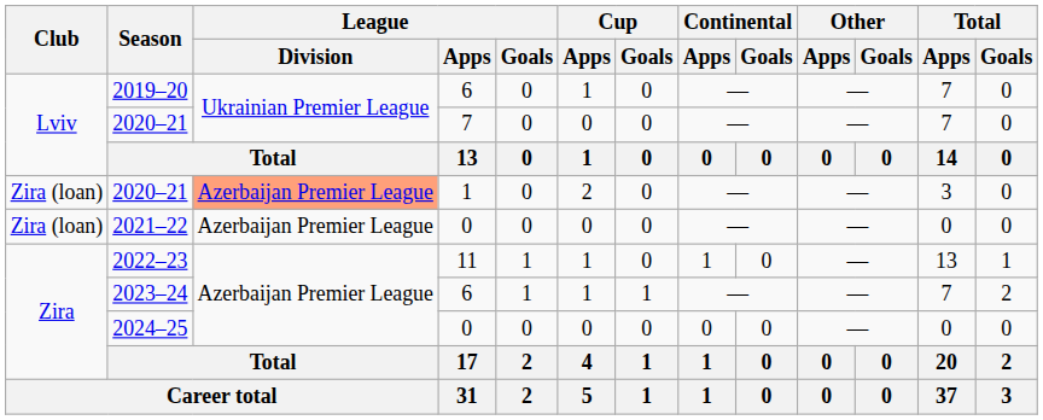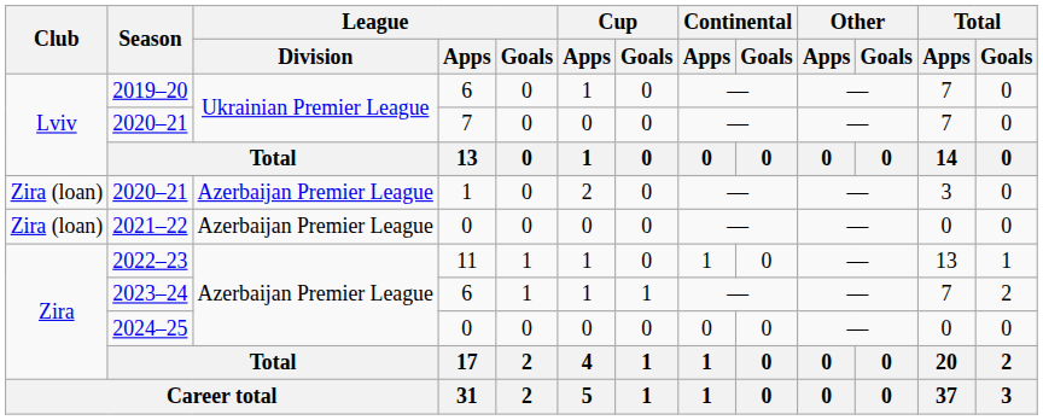2020–21 / 1 | League / Division: lightsalmon background -> no background
